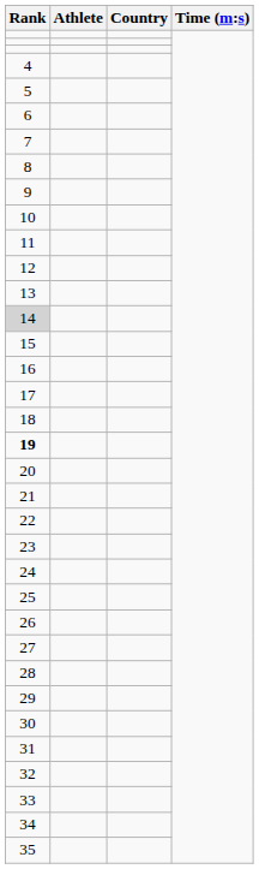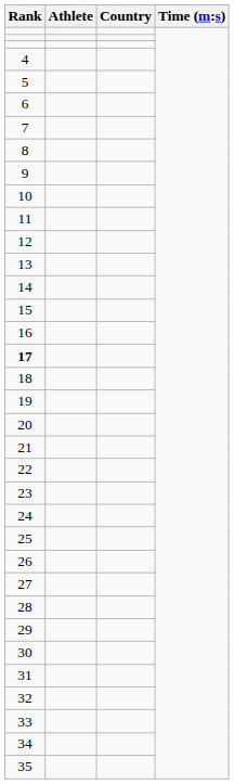14 | Rank: lightgrey background -> no background
17 | Rank: normal -> bold
19 | Rank: bold -> normal
